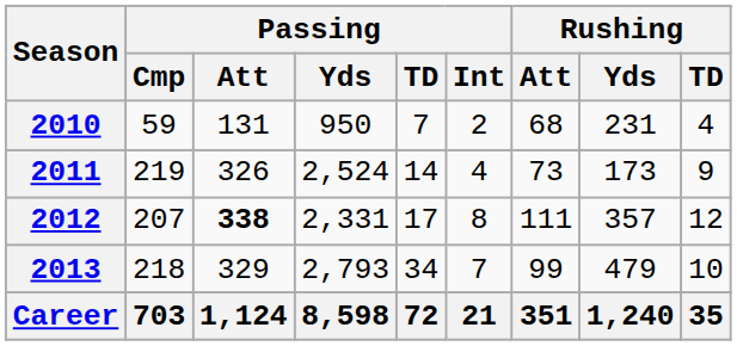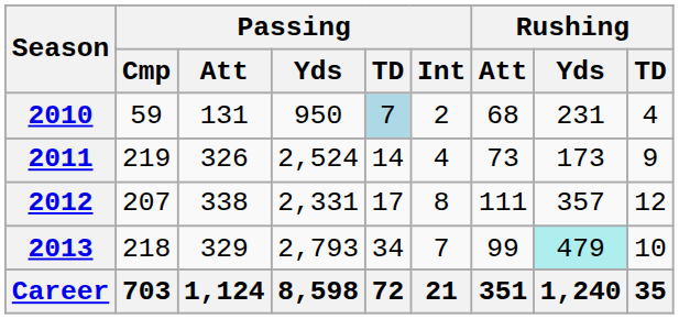2010 | Passing / TD: no background -> lightblue background
2012 | Passing / Att: bold -> normal
2013 | Rushing / Yds: no background -> paleturquoise background
